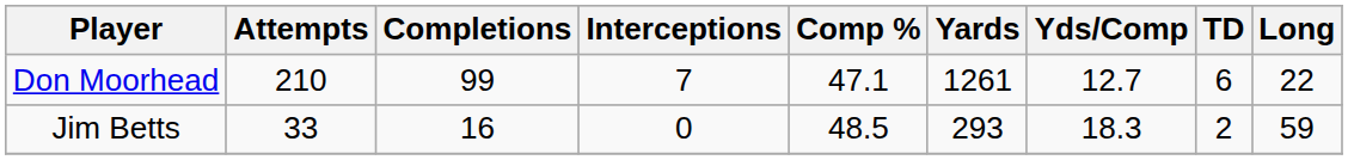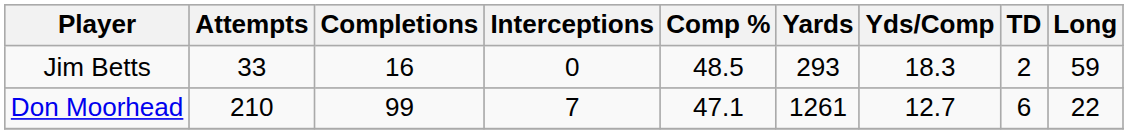rows swapped: Don Moorhead <-> Jim Betts
